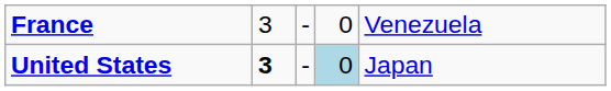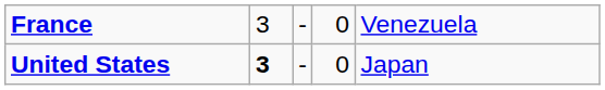United States | column 4: lightblue background -> no background
